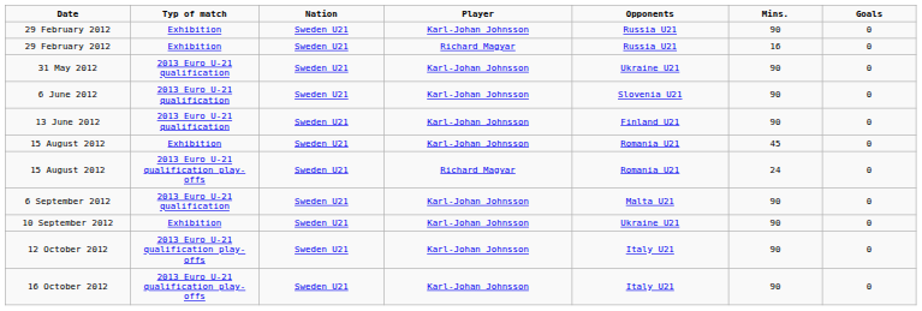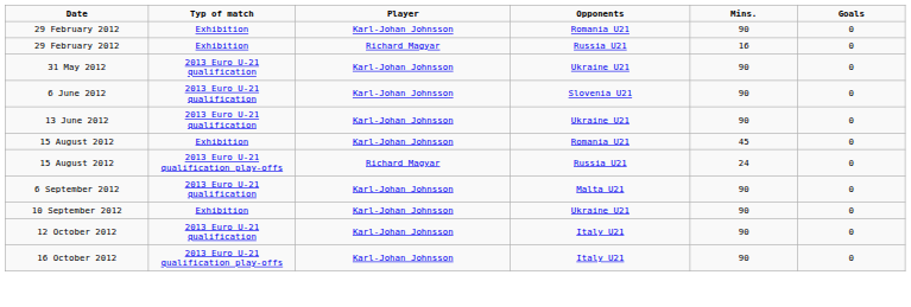- column: Nation | Sweden U21 | Sweden U21 | Sweden U21 | Sweden U21 | Sweden U21 | Sweden U21 | Sweden U21 | Sweden U21 | Sweden U21 | Sweden U21 | Sweden U21
29 February 2012 / Karl-Johan Johnsson | Opponents: Russia U21 -> Romania U21
13 June 2012 | Opponents: Finland U21 -> Ukraine U21
15 August 2012 / Richard Magyar | Opponents: Romania U21 -> Russia U21
12 October 2012 | Typ of match: 2013 Euro U-21 qualification play-offs -> 2013 Euro U-21 qualification
